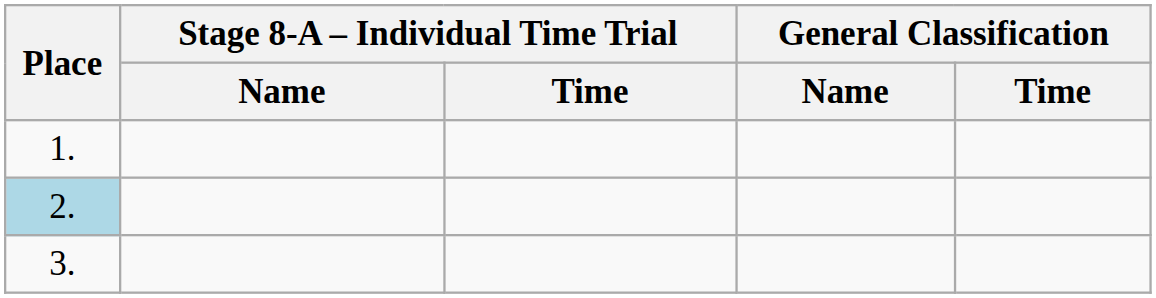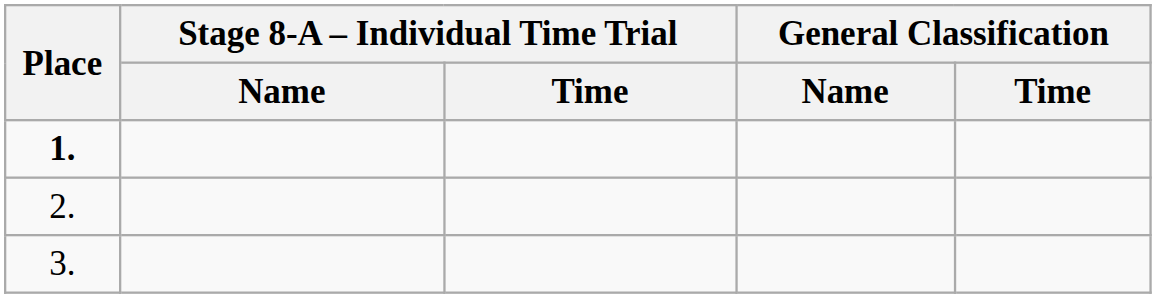1. | Place: normal -> bold
2. | Place: lightblue background -> no background
